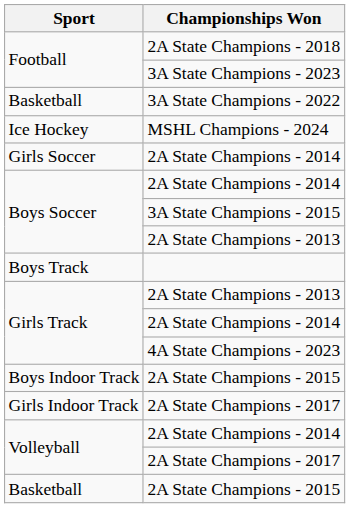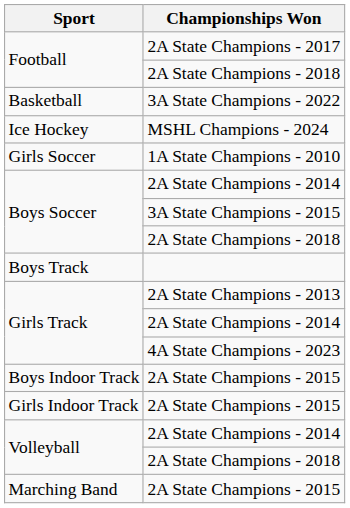row 2 | Championships Won: 2A State Champions - 2018 -> 2A State Champions - 2017
row 3 | Championships Won: 3A State Champions - 2023 -> 2A State Champions - 2018
row 6 | Championships Won: 2A State Champions - 2014 -> 1A State Champions - 2010
row 9 | Championships Won: 2A State Champions - 2013 -> 2A State Champions - 2018
row 15 | Championships Won: 2A State Champions - 2017 -> 2A State Champions - 2015
row 17 | Championships Won: 2A State Champions - 2017 -> 2A State Champions - 2018
row 18 | Sport: Basketball -> Marching Band
